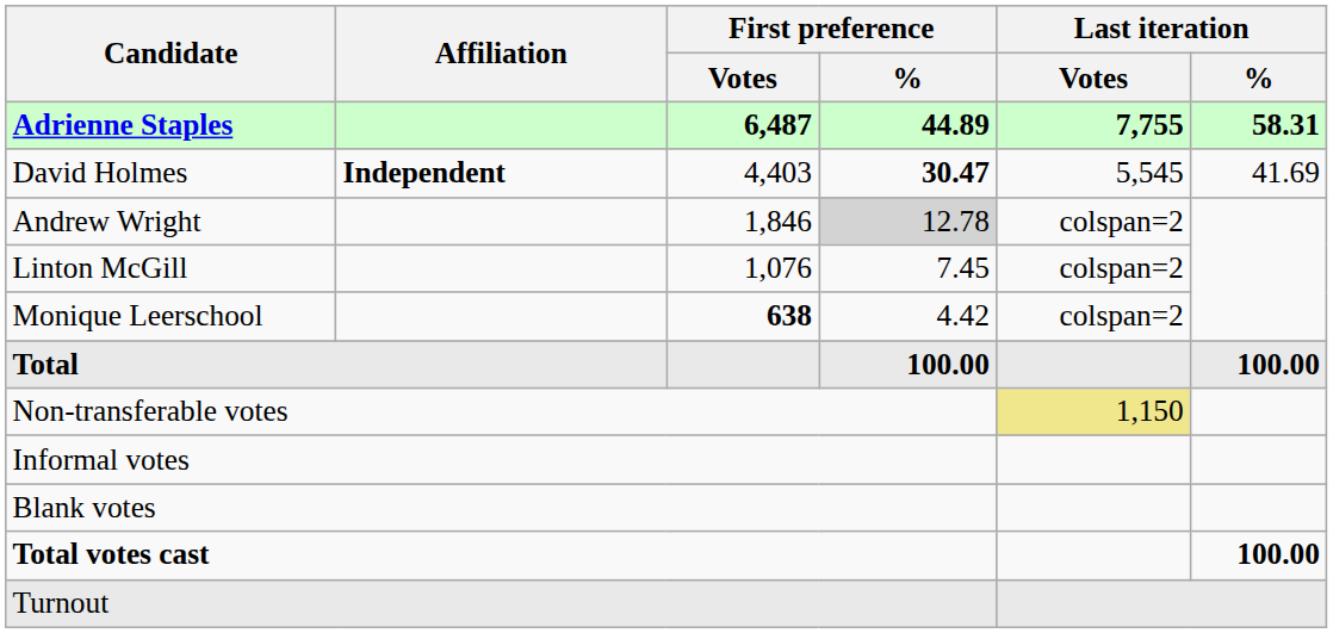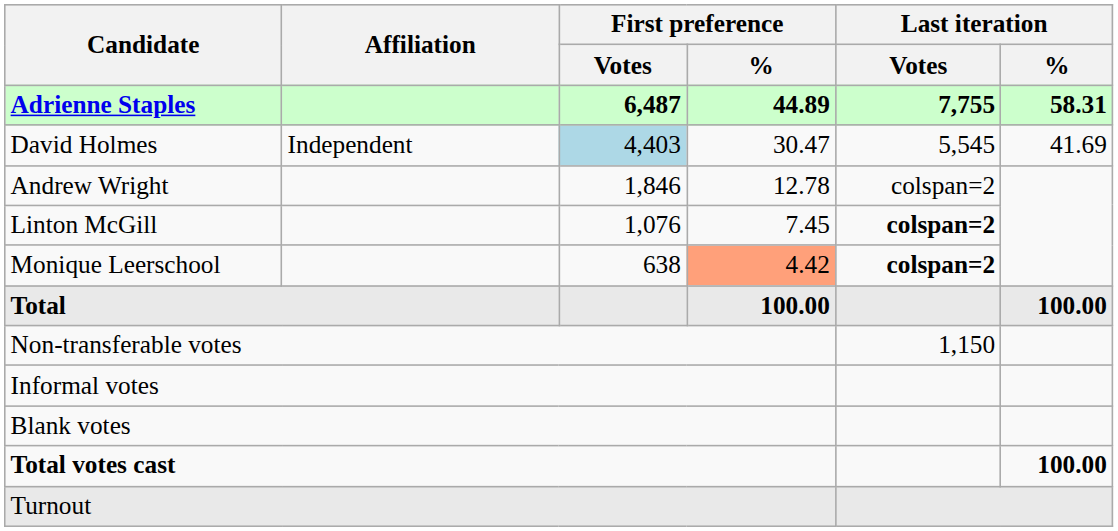David Holmes | Affiliation: bold -> normal
David Holmes | First preference / Votes: no background -> lightblue background
David Holmes | First preference / %: bold -> normal
Andrew Wright | First preference / %: lightgrey background -> no background
Linton McGill | Last iteration / Votes: normal -> bold
Monique Leerschool | First preference / Votes: bold -> normal
Monique Leerschool | First preference / %: no background -> lightsalmon background
Monique Leerschool | Last iteration / Votes: normal -> bold
Non-transferable votes | Last iteration / Votes: khaki background -> no background
